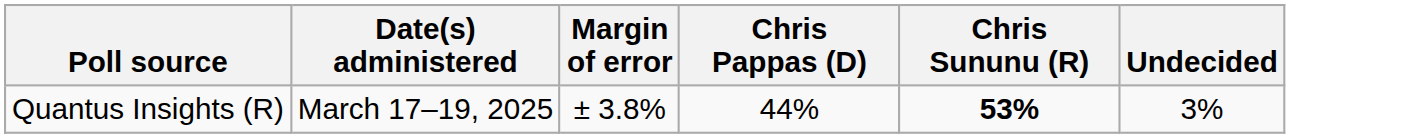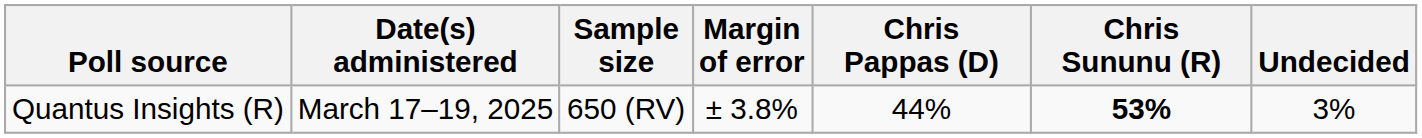+ column: Sample size | 650 (RV)
